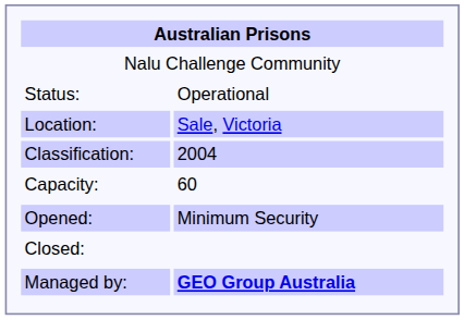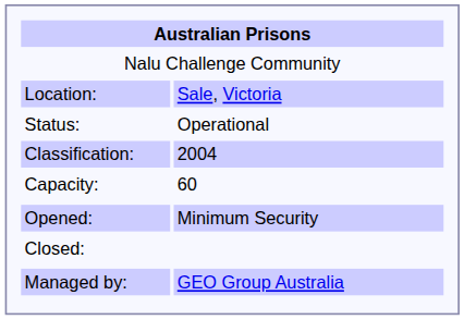rows swapped: Location: <-> Status:
Managed by: | column 2: bold -> normal
